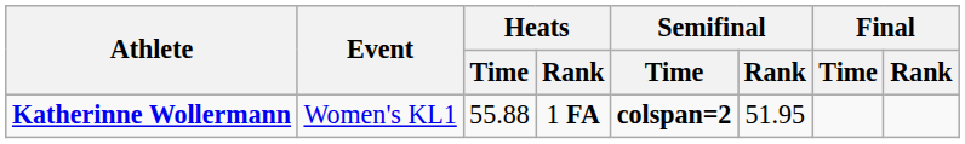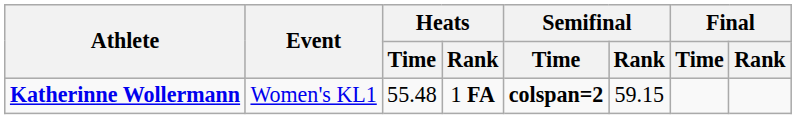Katherinne Wollermann | Heats / Time: 55.88 -> 55.48
Katherinne Wollermann | Semifinal / Rank: 51.95 -> 59.15
